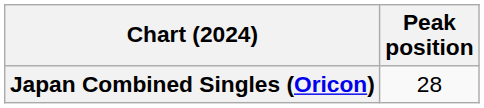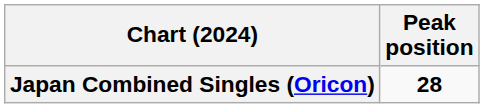row 2 | Peak position: normal -> bold
